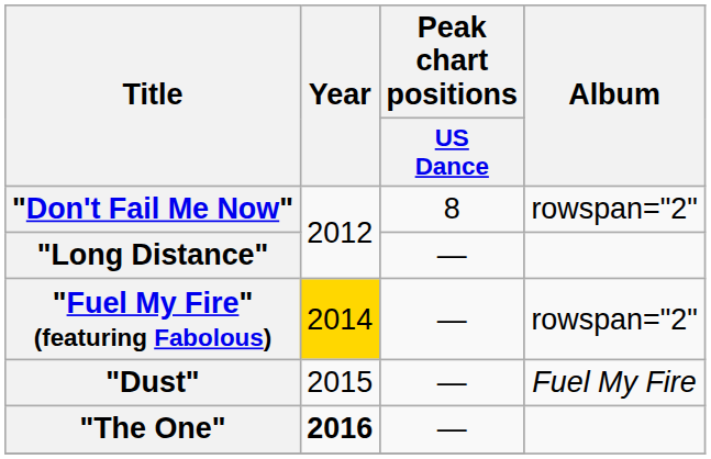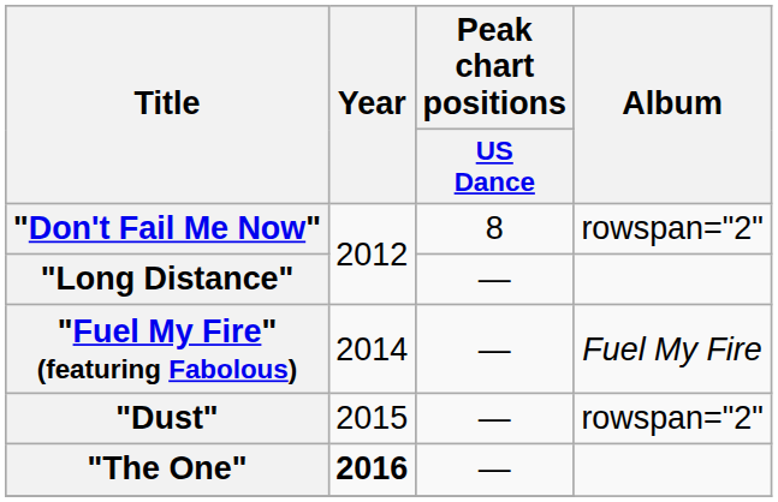"Fuel My Fire" (featuring Fabolous) | Year: gold background -> no background
"Fuel My Fire" (featuring Fabolous) | Album: rowspan="2" -> Fuel My Fire
"Dust" | Album: Fuel My Fire -> rowspan="2"
